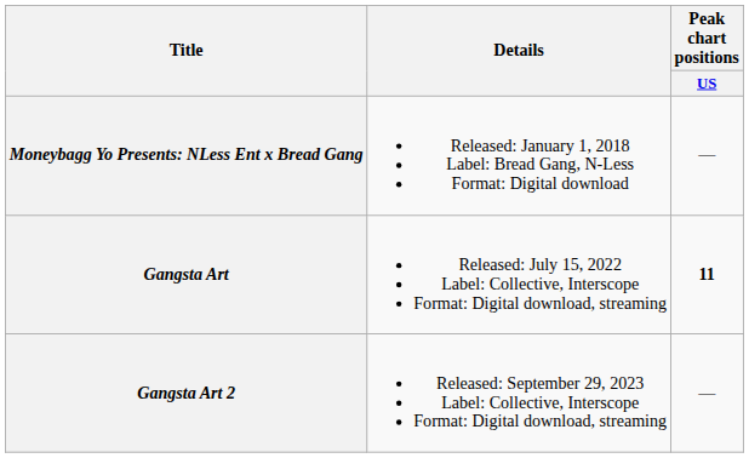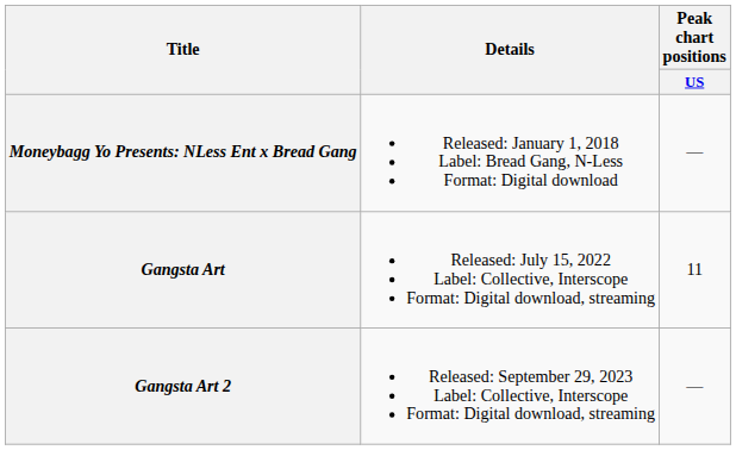Gangsta Art | Peak chart positions / US: bold -> normal
